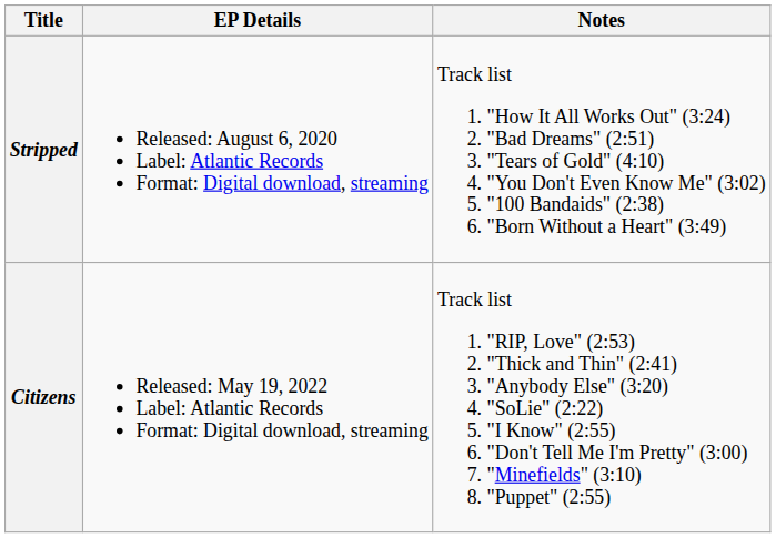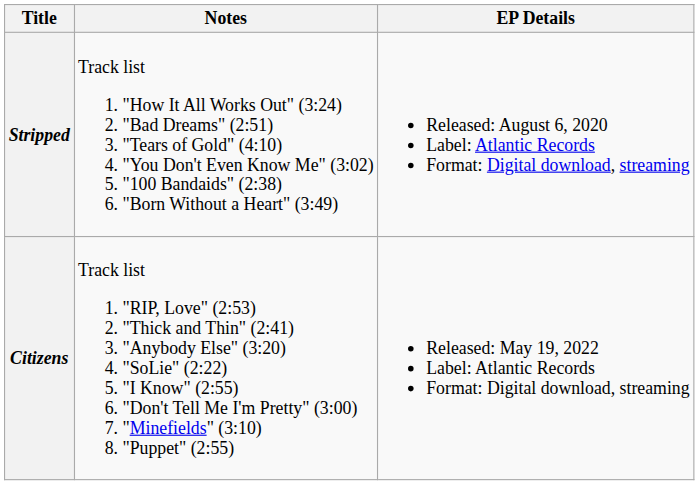columns swapped: EP Details <-> Notes
